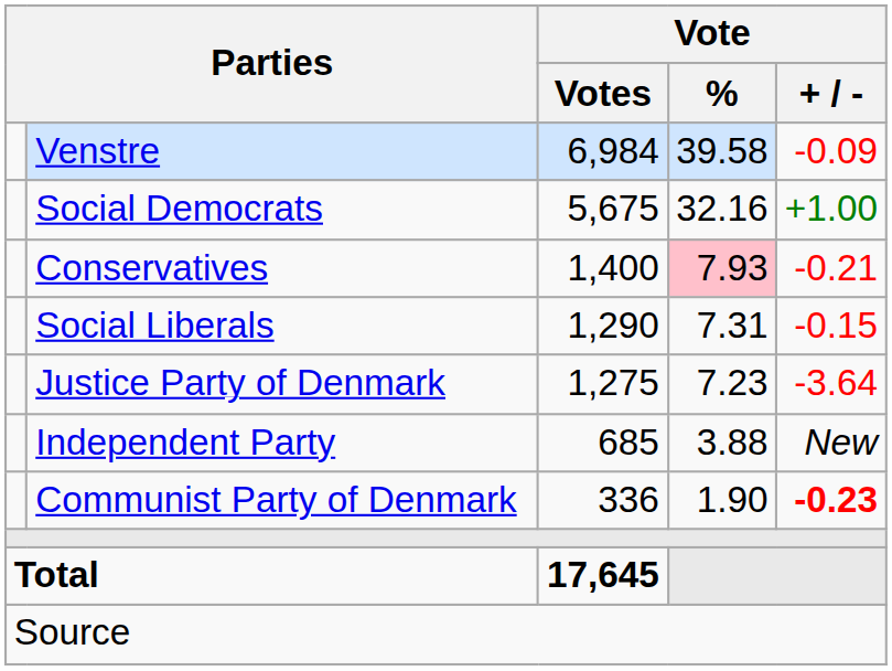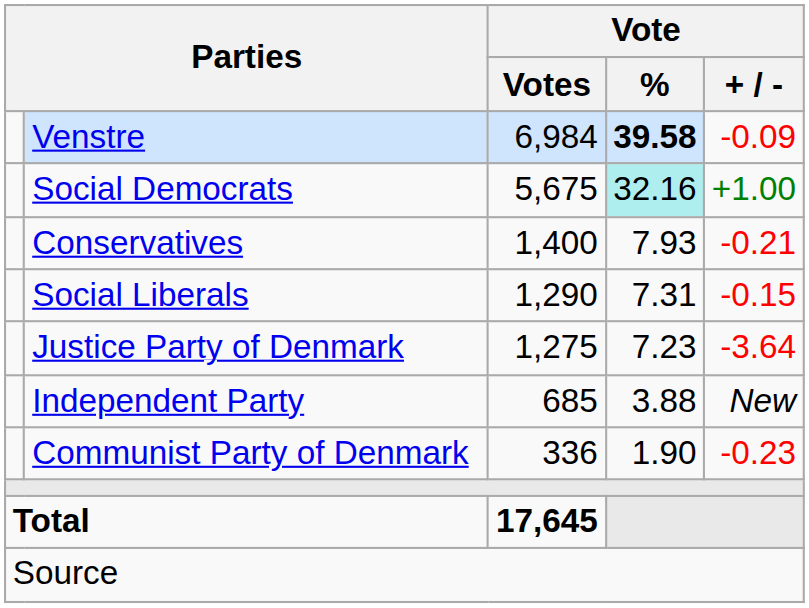Venstre | Vote / %: normal -> bold
Social Democrats | Vote / %: no background -> paleturquoise background
Conservatives | Vote / %: pink background -> no background
Communist Party of Denmark | Vote / + / -: bold -> normal
